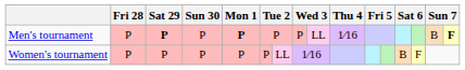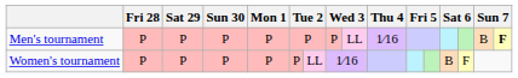Men's tournament | Sat 29: bold -> normal
Men's tournament | Mon 1: bold -> normal
